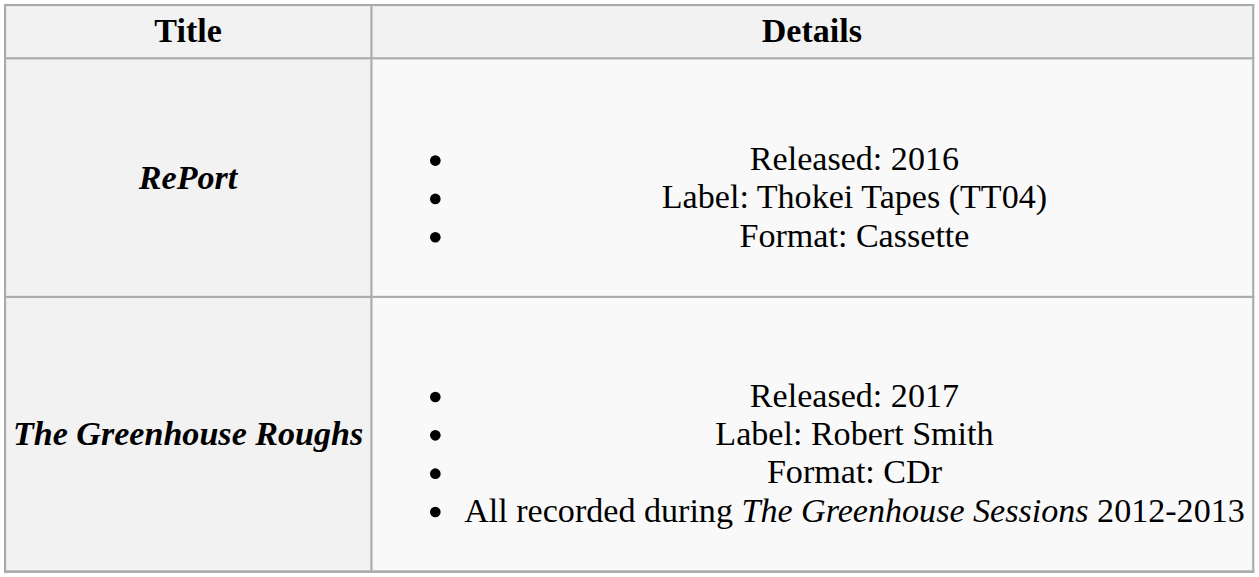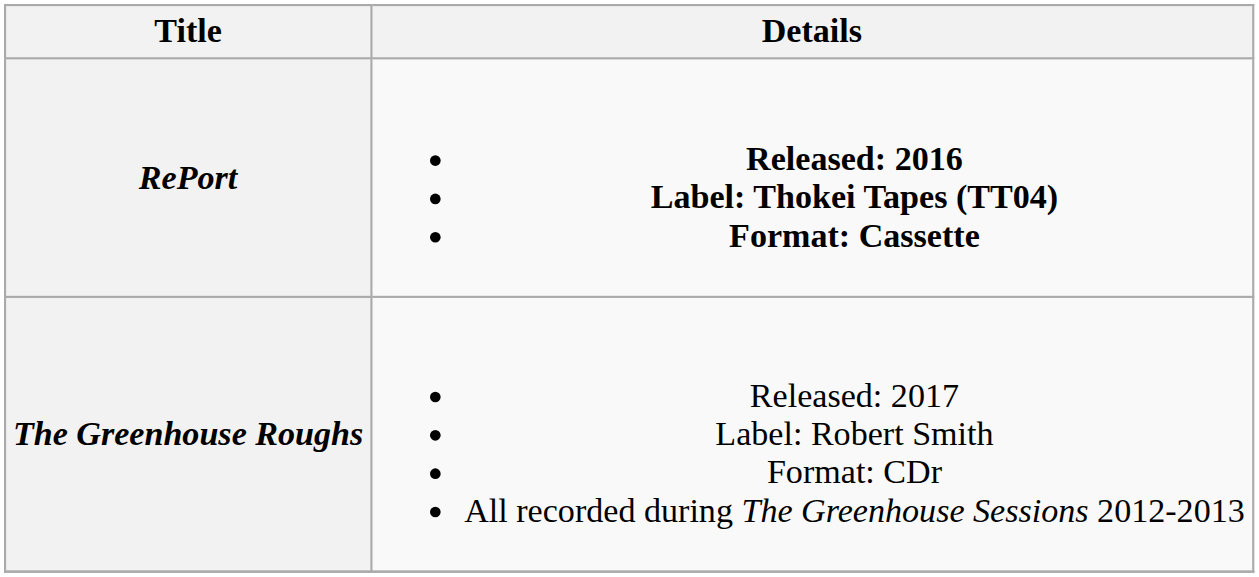RePort | Details: normal -> bold
